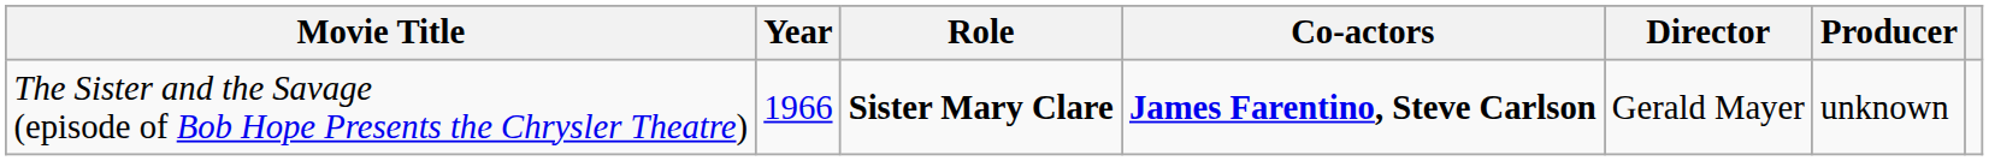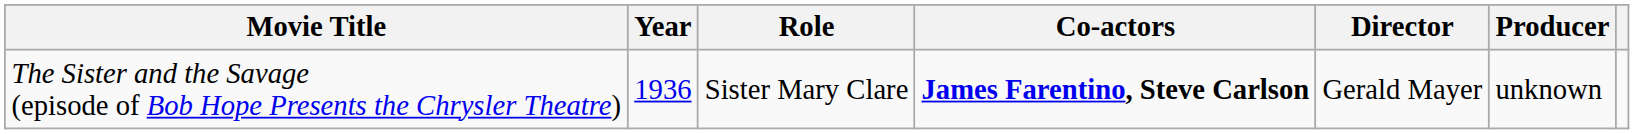row 2 | Year: 1966 -> 1936
row 2 | Role: bold -> normal
